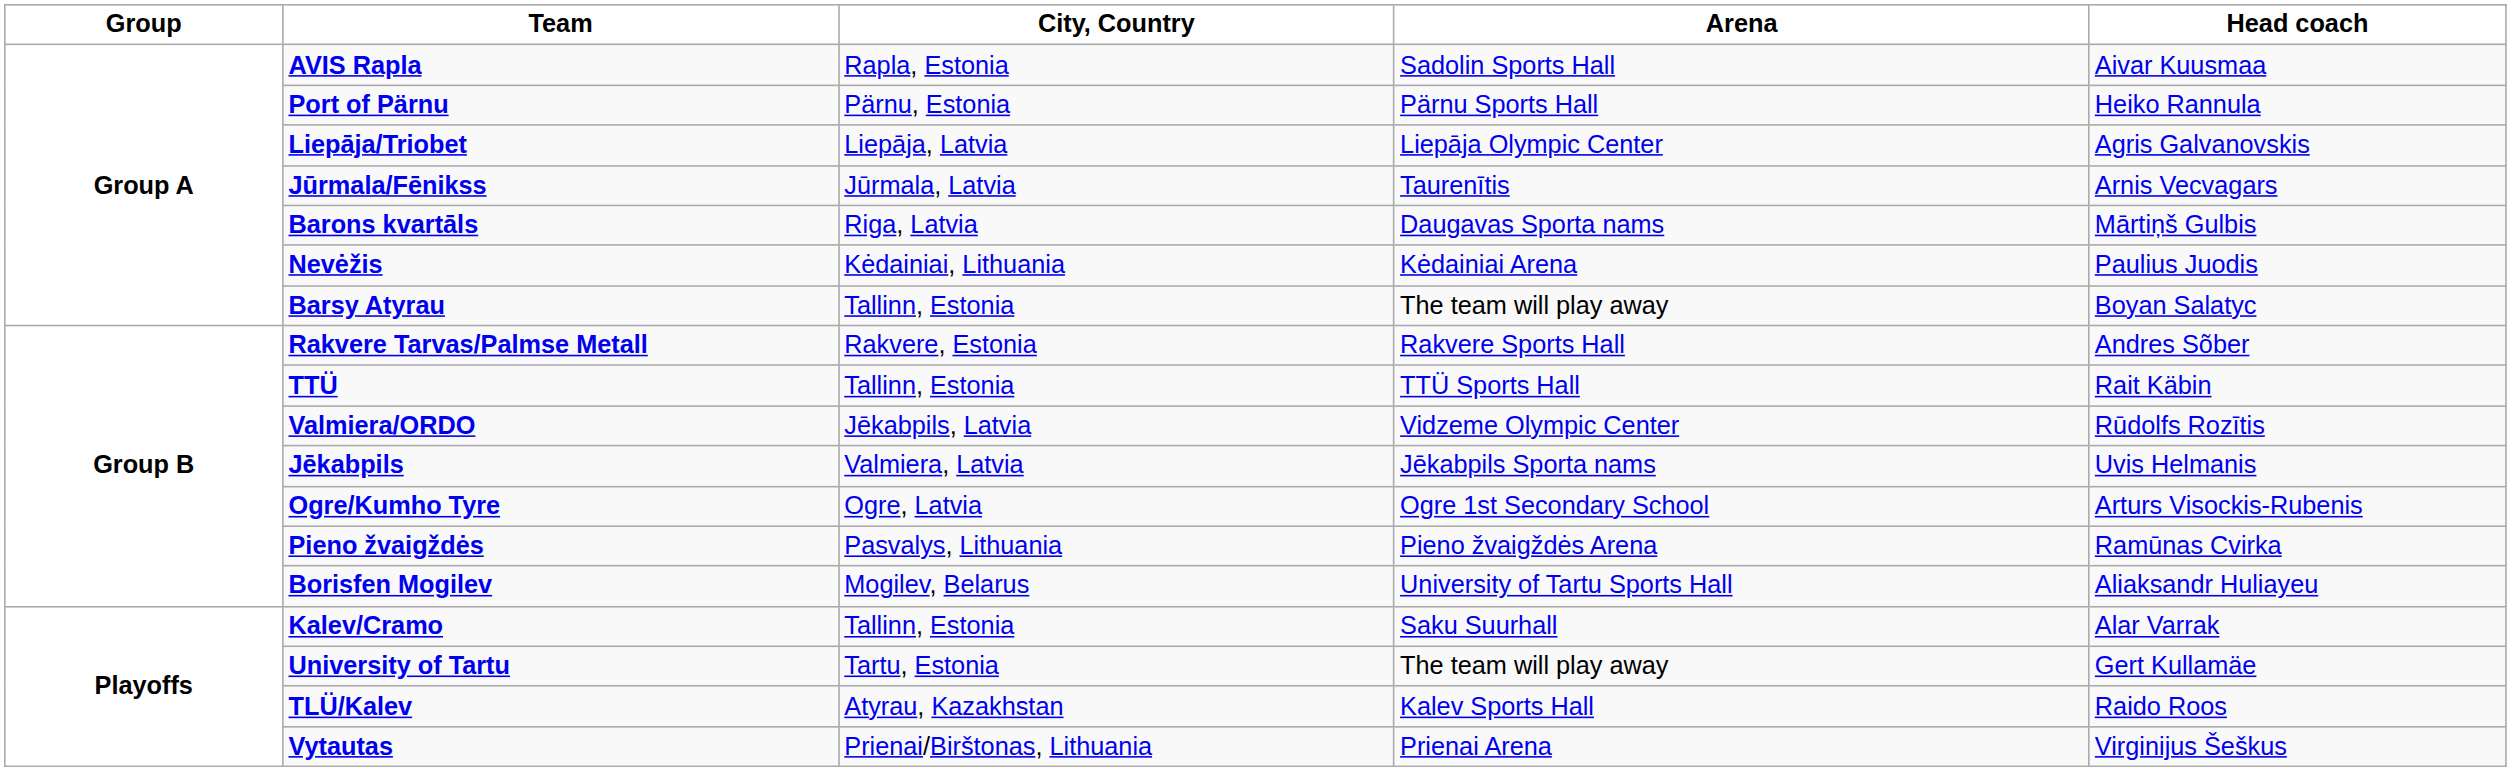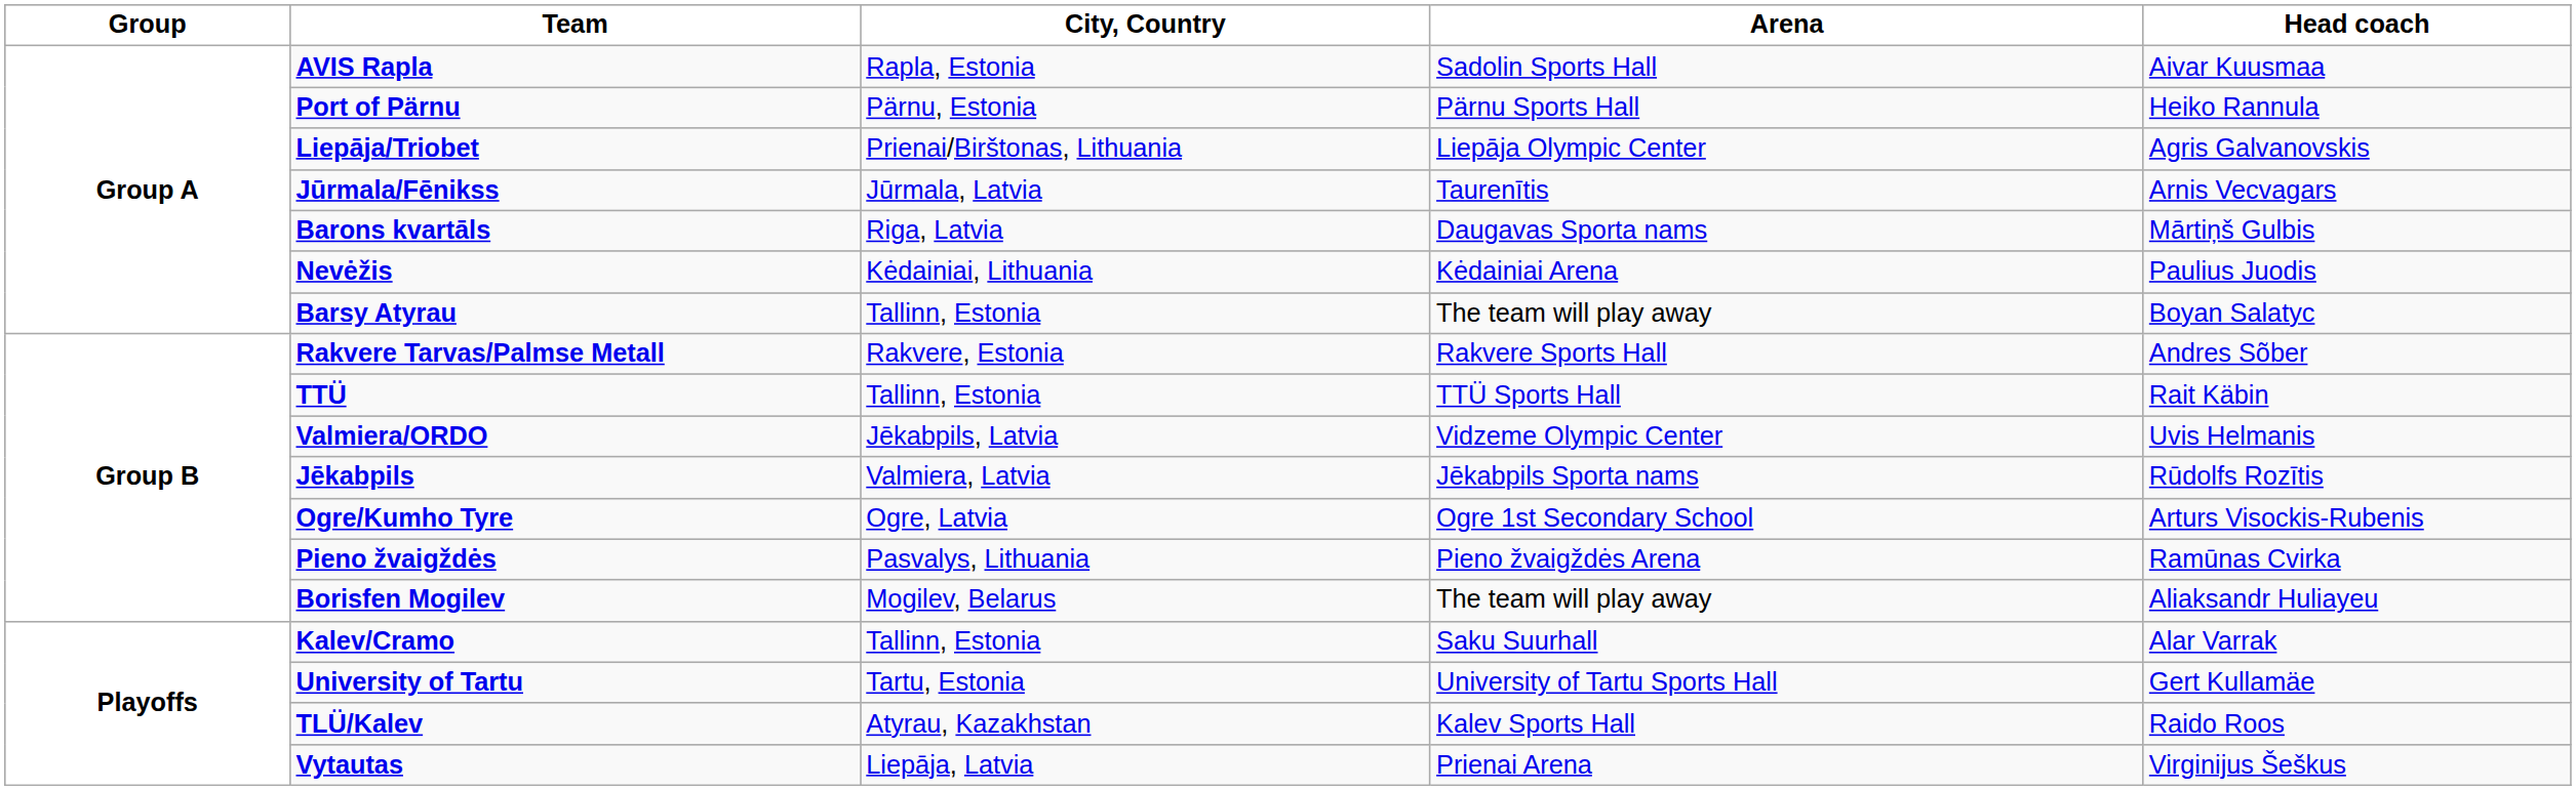Liepāja/Triobet | City, Country: Liepāja, Latvia -> Prienai/Birštonas, Lithuania
Valmiera/ORDO | Head coach: Rūdolfs Rozītis -> Uvis Helmanis
Jēkabpils | Head coach: Uvis Helmanis -> Rūdolfs Rozītis
Borisfen Mogilev | Arena: University of Tartu Sports Hall -> The team will play away
University of Tartu | Arena: The team will play away -> University of Tartu Sports Hall
Vytautas | City, Country: Prienai/Birštonas, Lithuania -> Liepāja, Latvia
